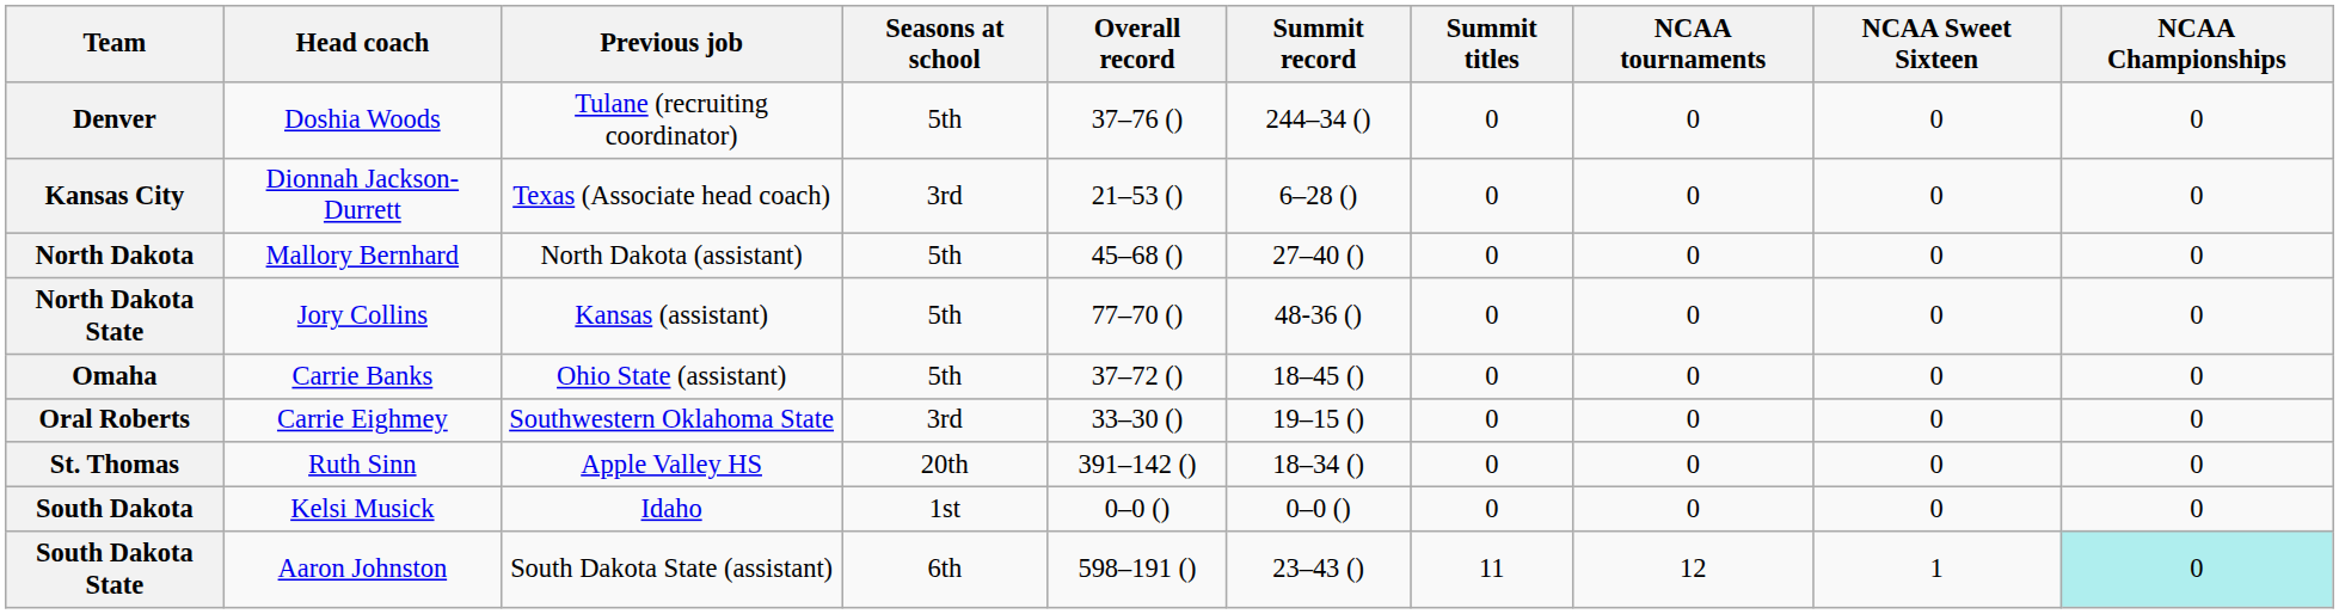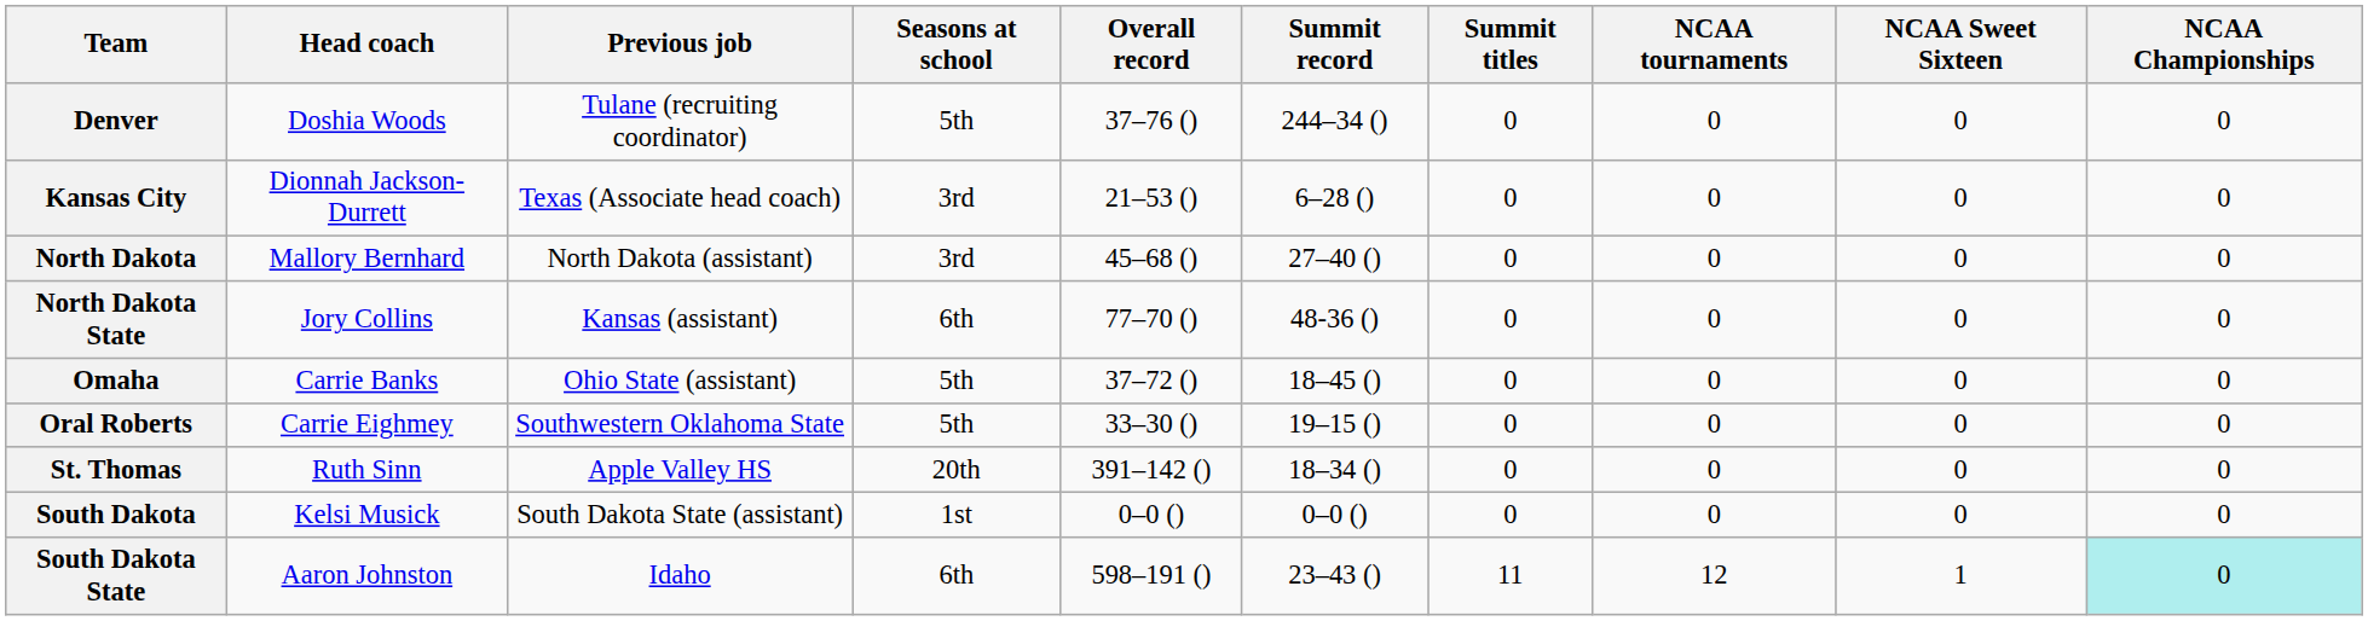North Dakota | Seasons at school: 5th -> 3rd
North Dakota State | Seasons at school: 5th -> 6th
Oral Roberts | Seasons at school: 3rd -> 5th
South Dakota | Previous job: Idaho -> South Dakota State (assistant)
South Dakota State | Previous job: South Dakota State (assistant) -> Idaho
